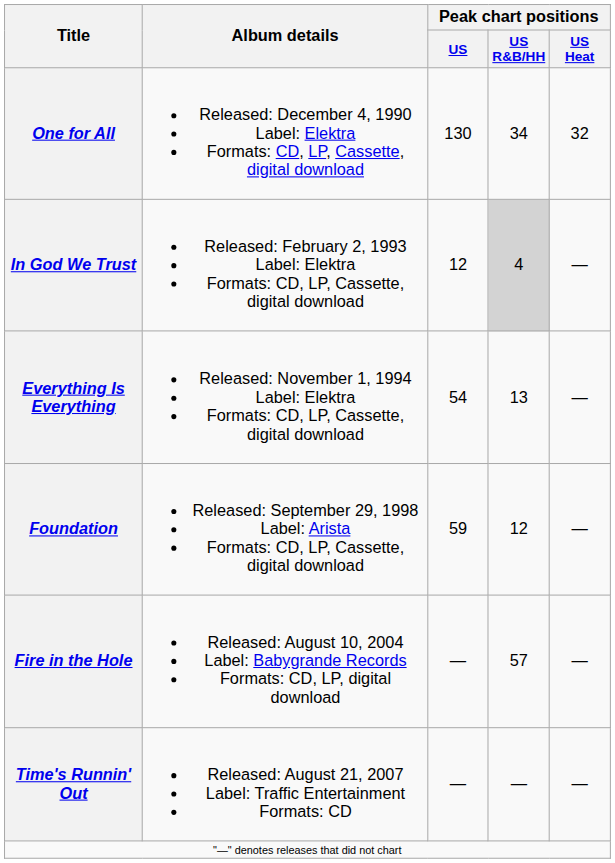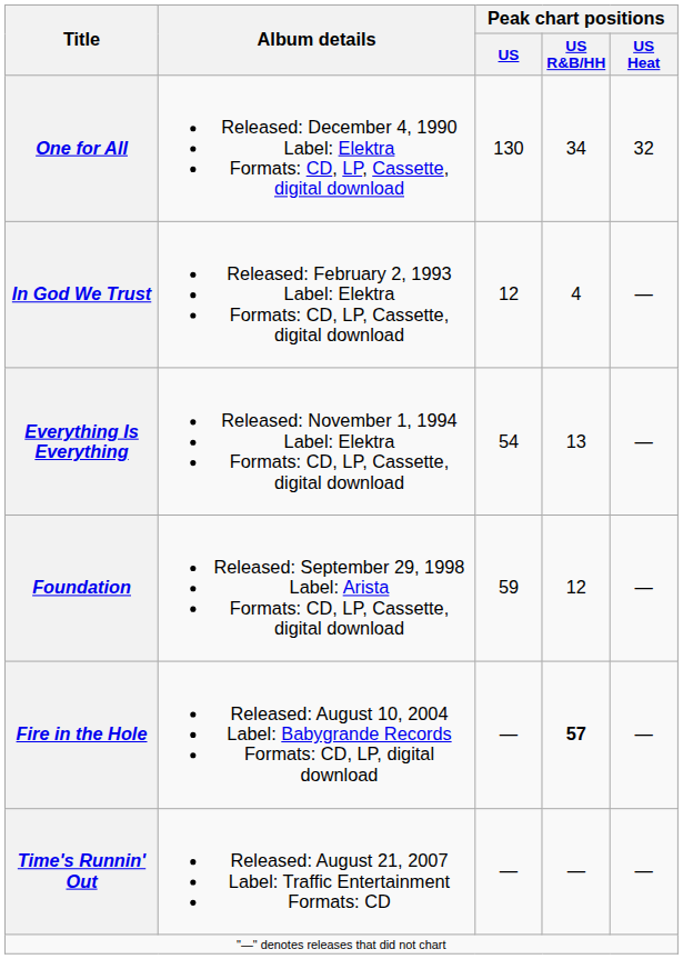In God We Trust | Peak chart positions / US R&B/HH: lightgrey background -> no background
Fire in the Hole | Peak chart positions / US R&B/HH: normal -> bold
